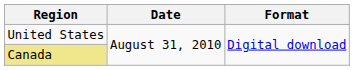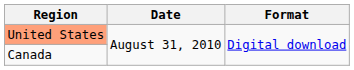United States | Region: no background -> lightsalmon background
Canada | Region: khaki background -> no background
